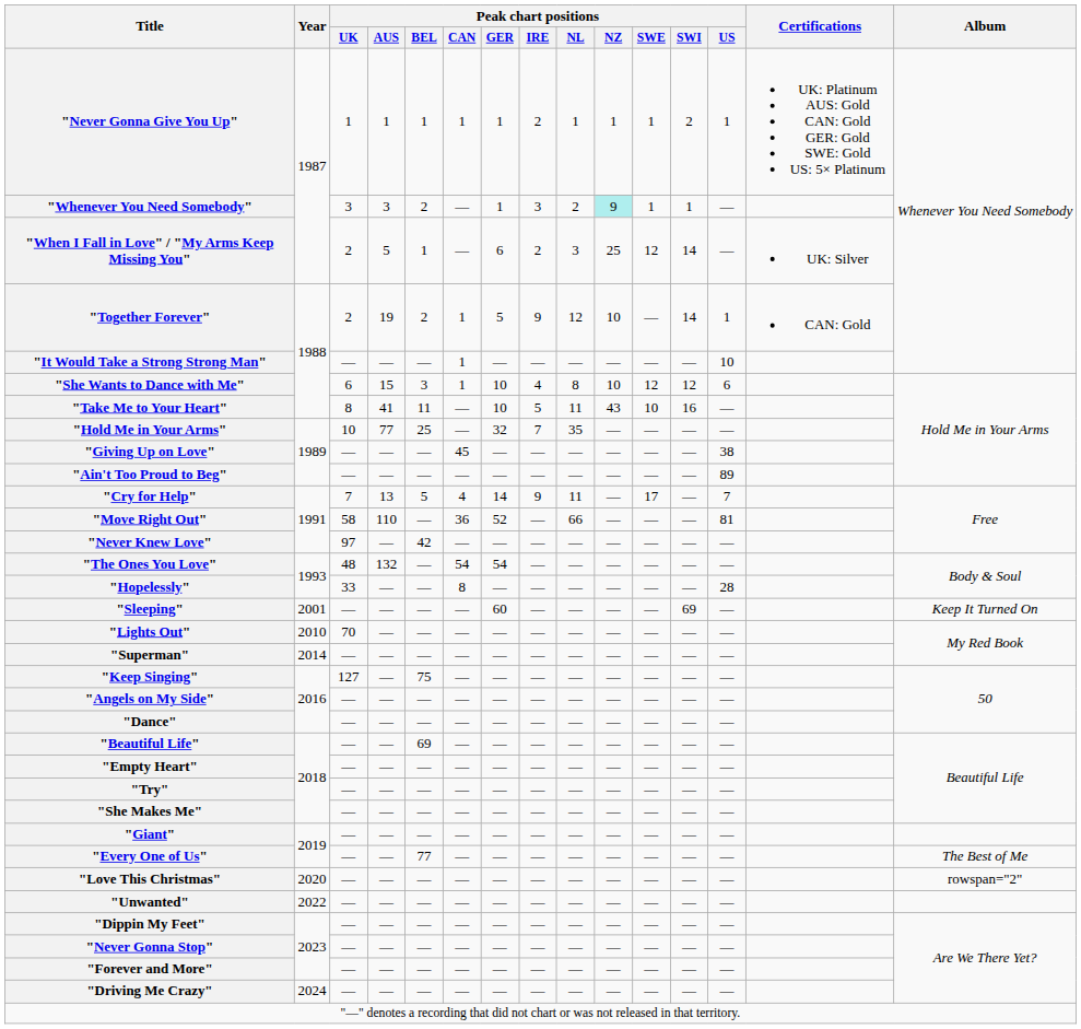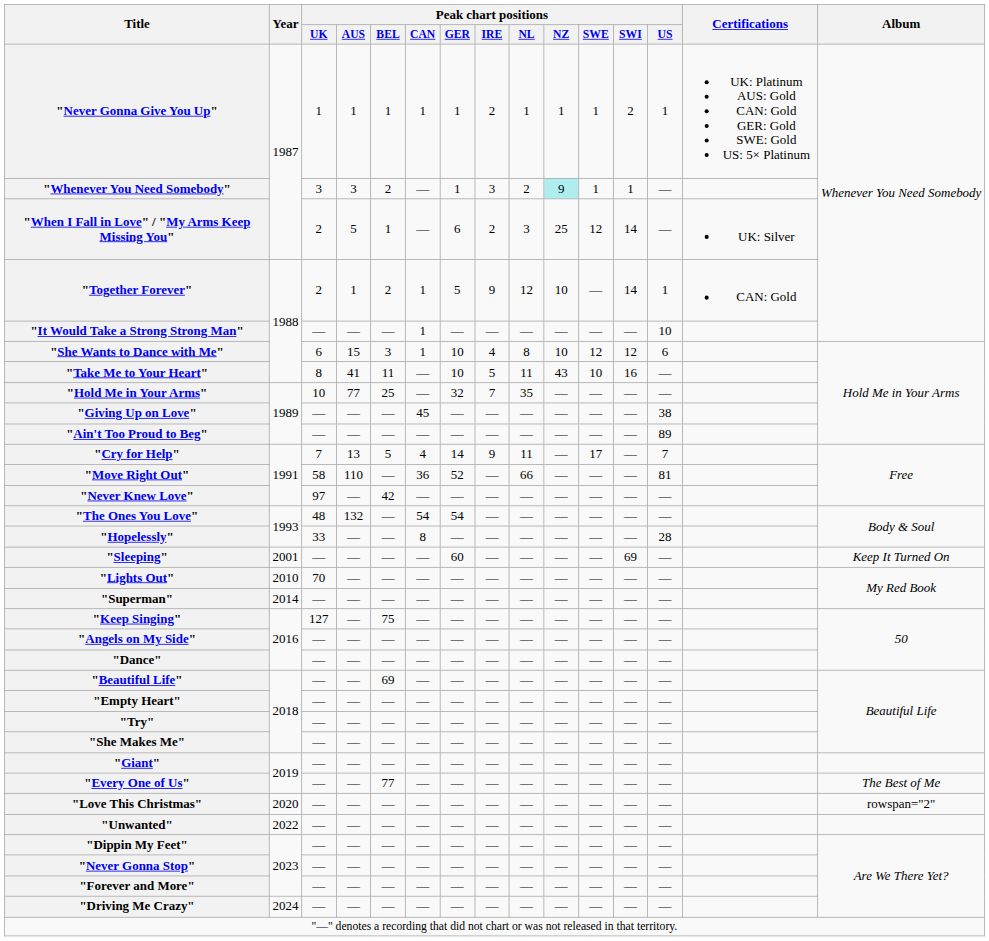"Together Forever" | Peak chart positions / AUS: 19 -> 1
